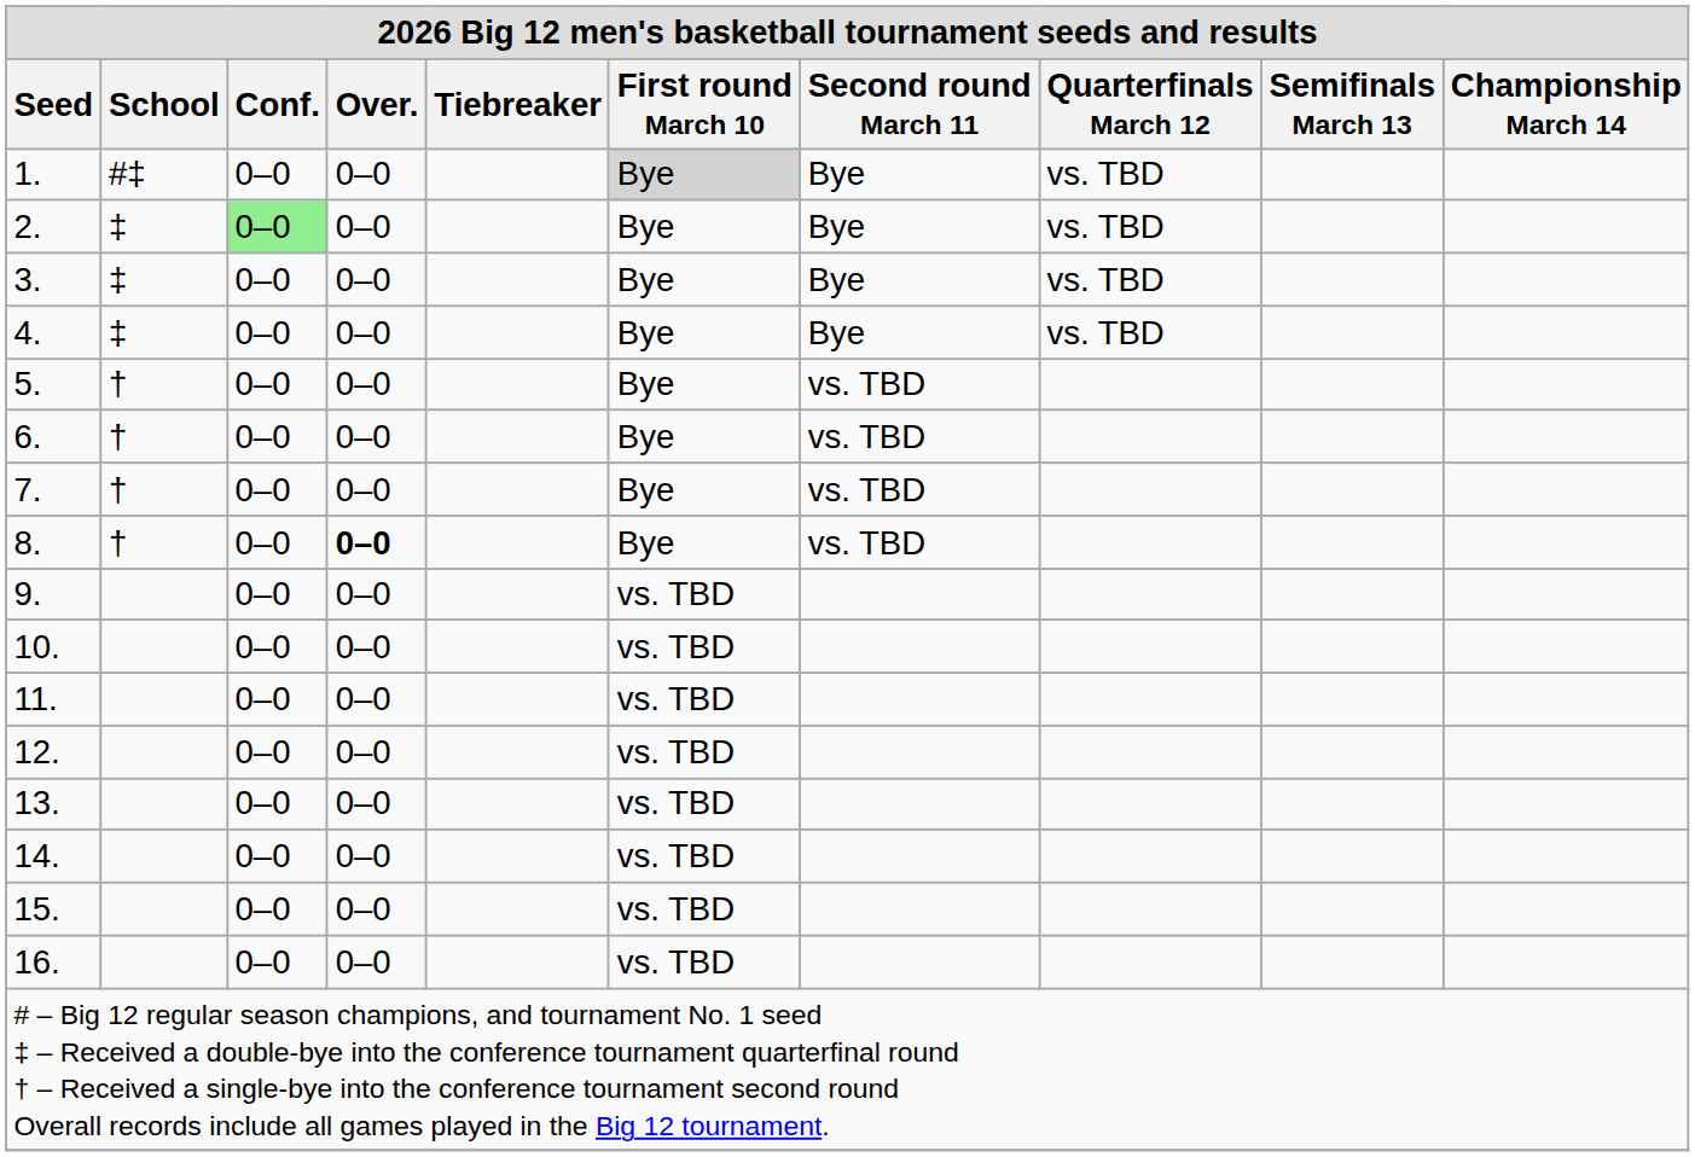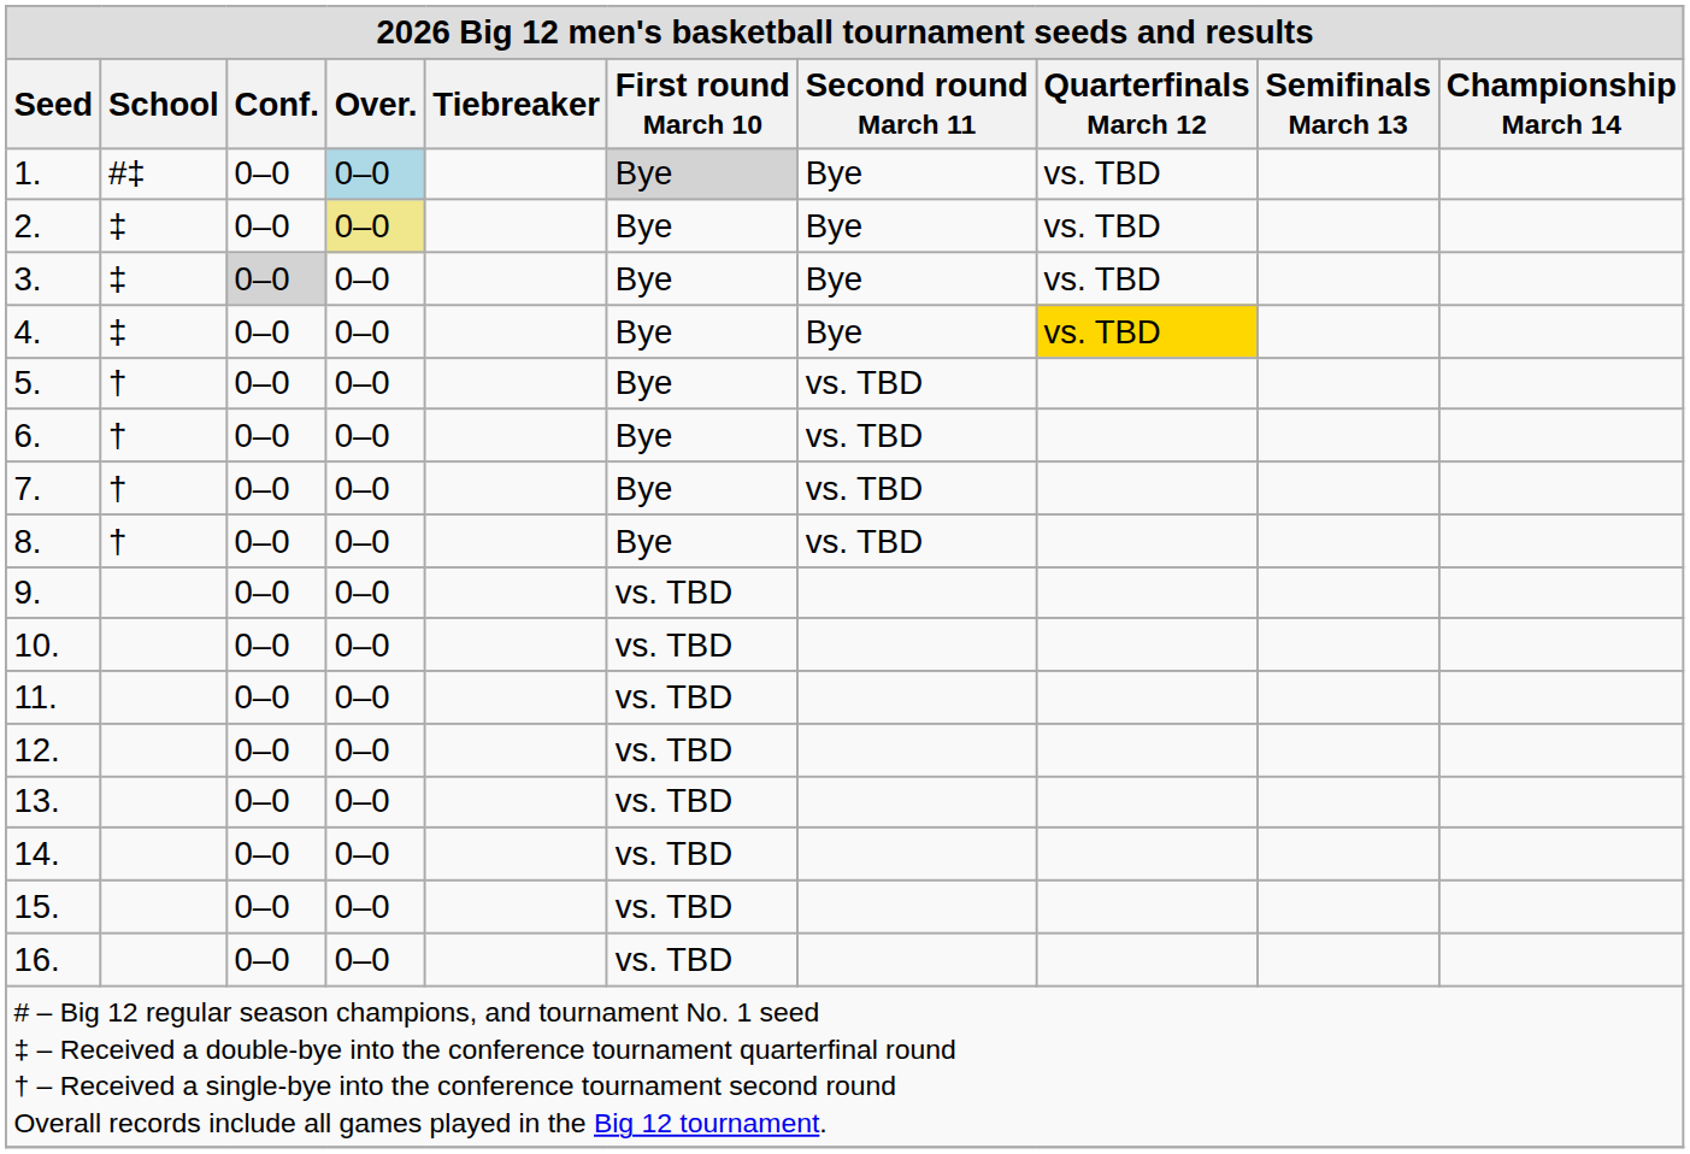1. | Over.: no background -> lightblue background
2. | Conf.: lightgreen background -> no background
2. | Over.: no background -> khaki background
3. | Conf.: no background -> lightgrey background
4. | Quarterfinals March 12: no background -> gold background
8. | Over.: bold -> normal
